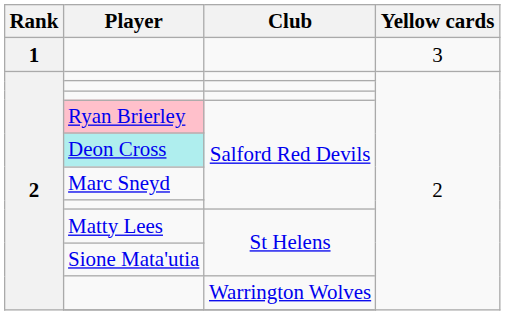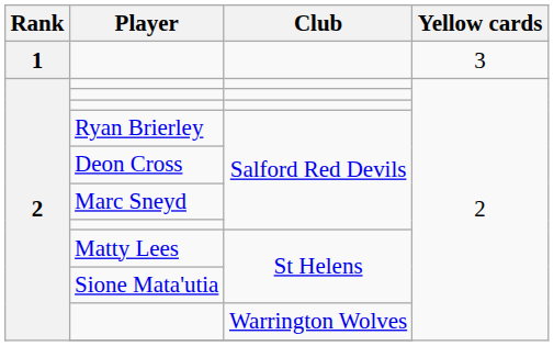Ryan Brierley | Player: pink background -> no background
Deon Cross | Player: paleturquoise background -> no background
